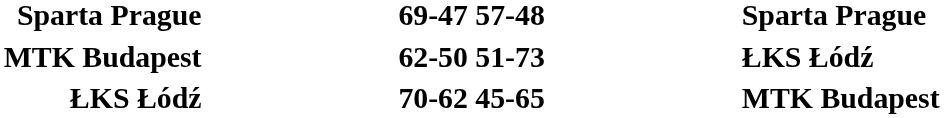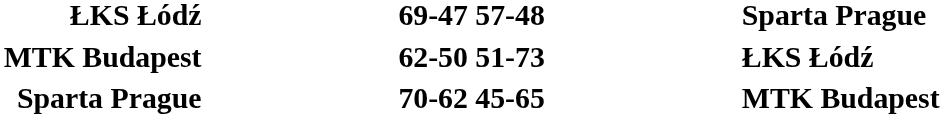row 1 | column 1: Sparta Prague -> ŁKS Łódź
row 3 | column 1: ŁKS Łódź -> Sparta Prague
